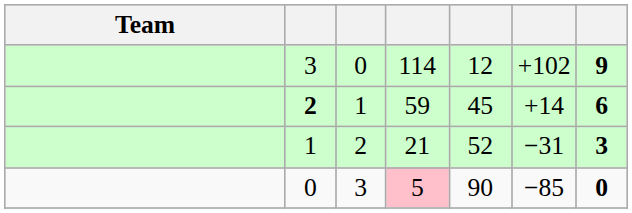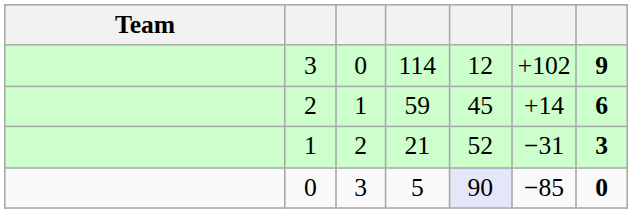row 3 | column 2: bold -> normal
row 5 | column 4: pink background -> no background
row 5 | column 5: no background -> lavender background
